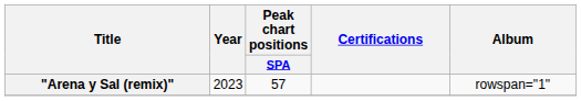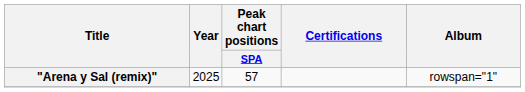"Arena y Sal (remix)" | Year: 2023 -> 2025
